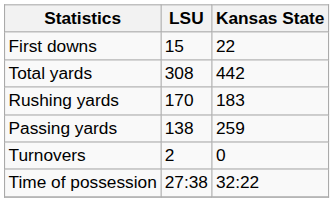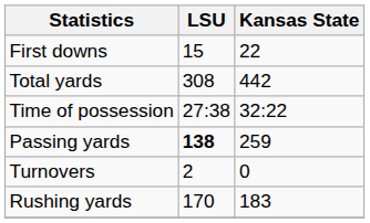rows swapped: Rushing yards <-> Time of possession
Passing yards | LSU: normal -> bold
